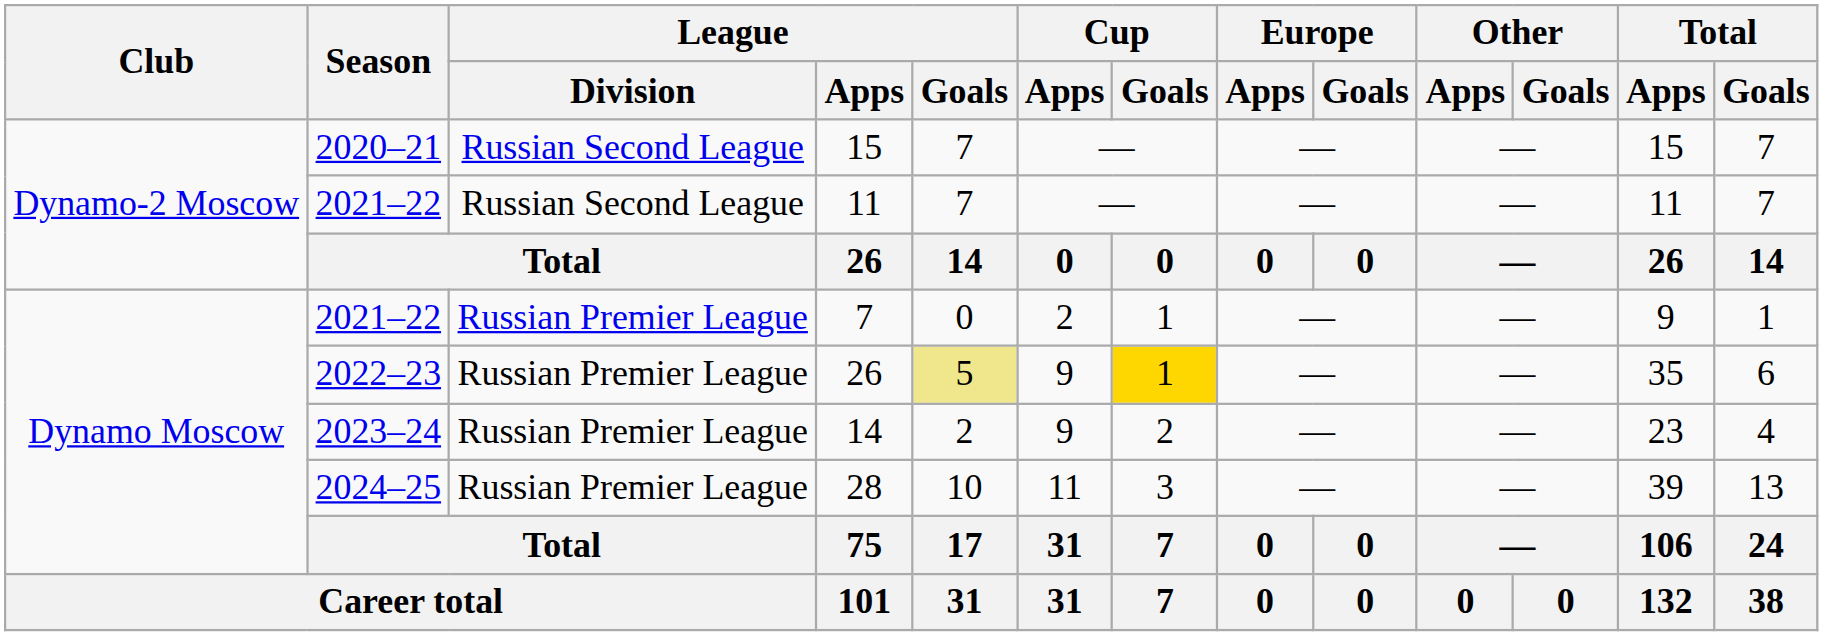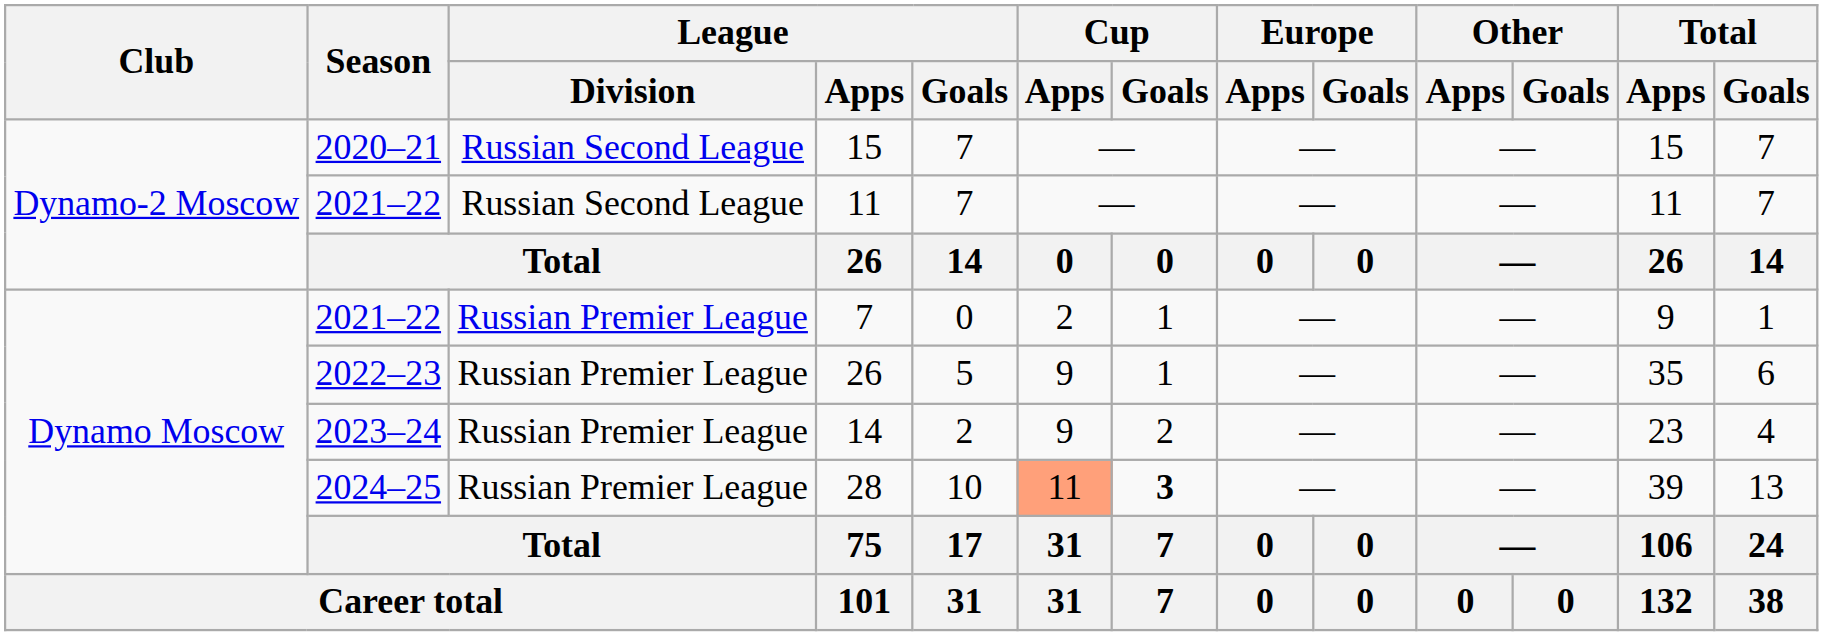2022–23 / 26 | League / Goals: khaki background -> no background
2022–23 / 26 | Cup / Goals: gold background -> no background
28 | Cup / Apps: no background -> lightsalmon background
28 | Cup / Goals: normal -> bold
